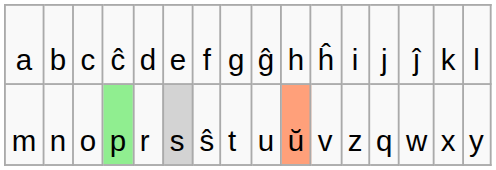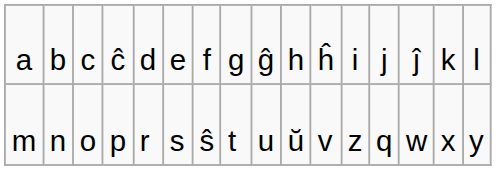m | column 4: lightgreen background -> no background
m | column 6: lightgrey background -> no background
m | column 10: lightsalmon background -> no background
